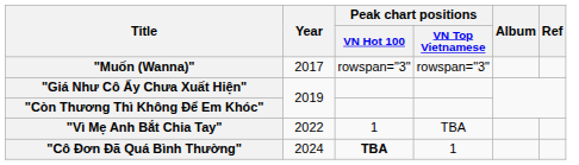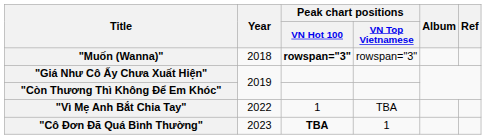"Muốn (Wanna)" | Year: 2017 -> 2018
"Muốn (Wanna)" | Peak chart positions / VN Hot 100: normal -> bold
"Cô Đơn Đã Quá Bình Thường" | Year: 2024 -> 2023
